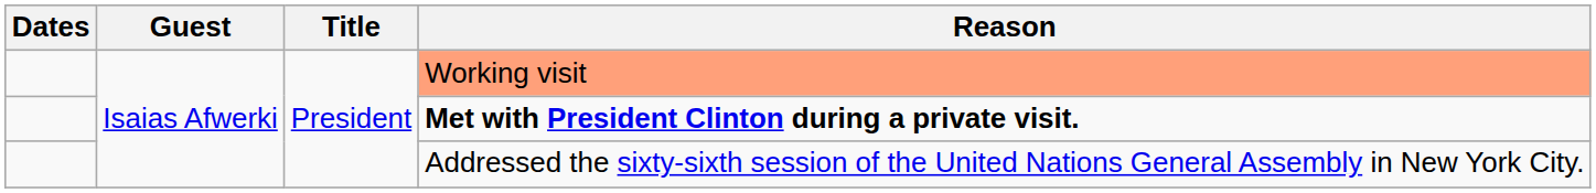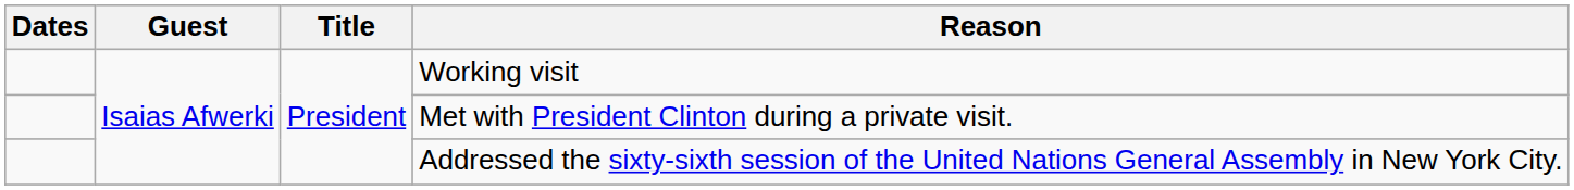Working visit | Reason: lightsalmon background -> no background
Met with President Clinton during a private visit. | Reason: bold -> normal
